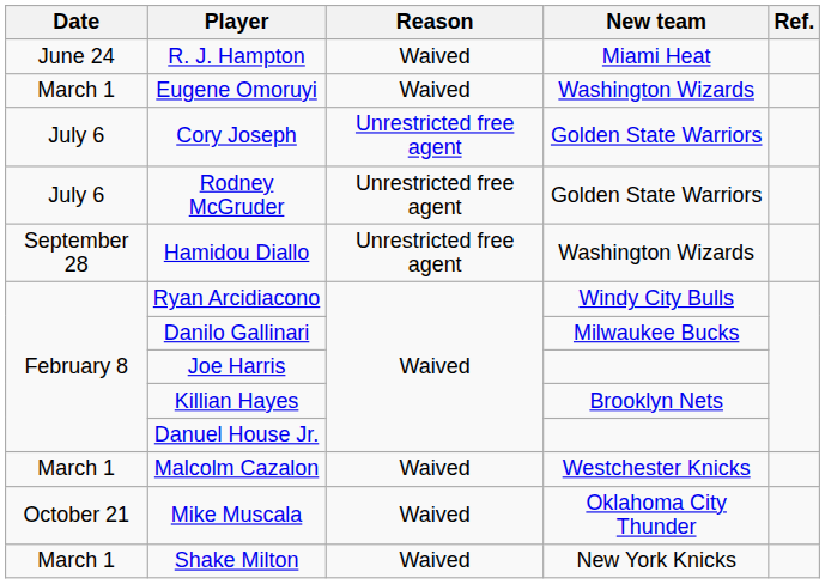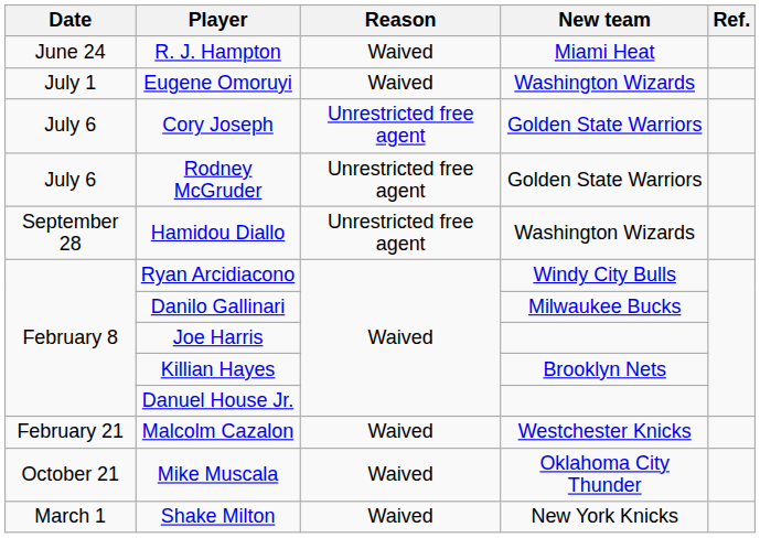Eugene Omoruyi | Date: March 1 -> July 1
Malcolm Cazalon | Date: March 1 -> February 21
